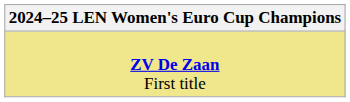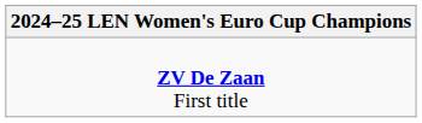row 2 | column 1: khaki background -> no background
